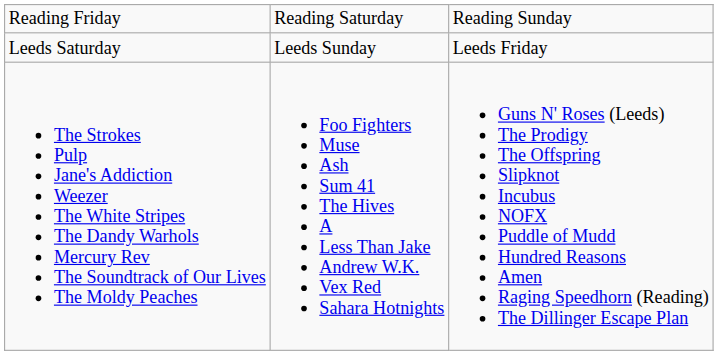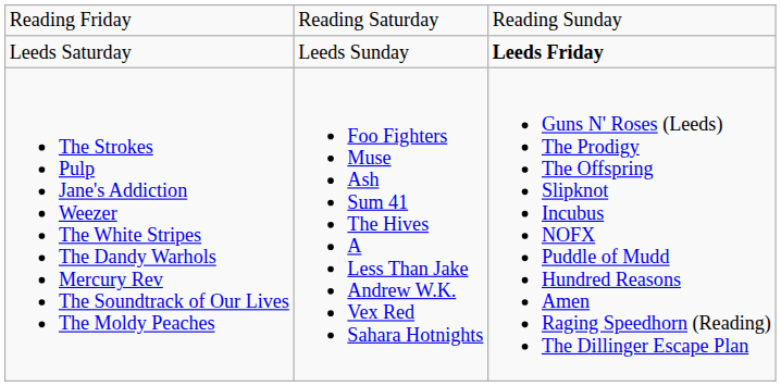Leeds Saturday | column 3: normal -> bold
